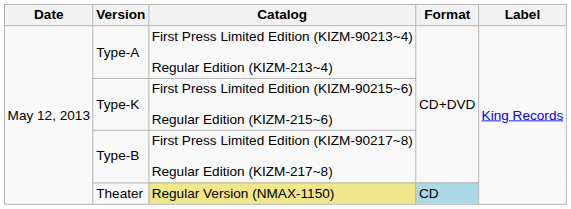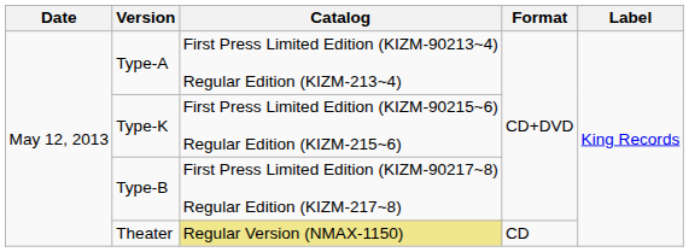Theater | Format: lightblue background -> no background
